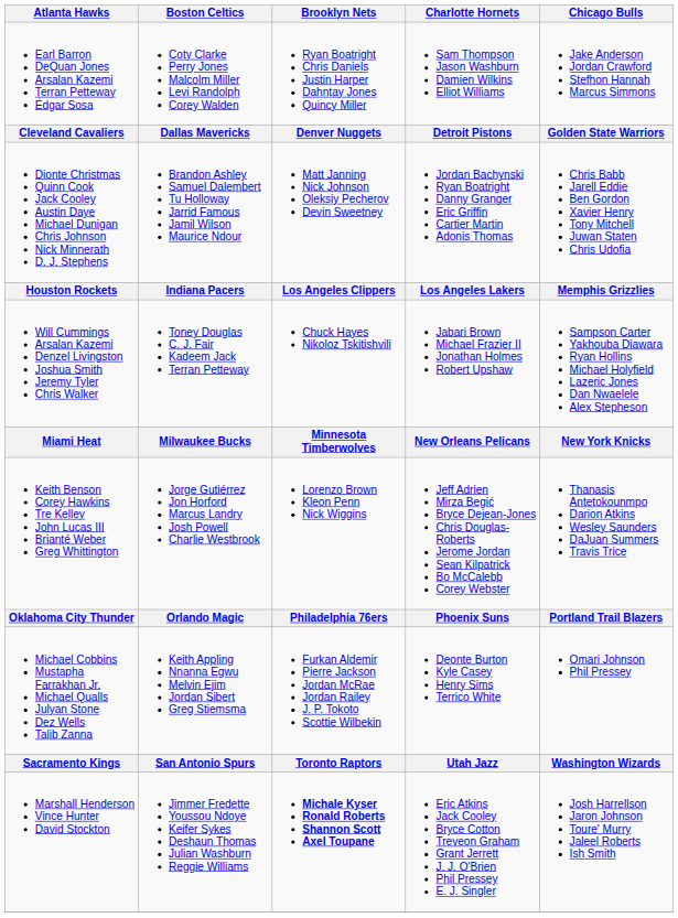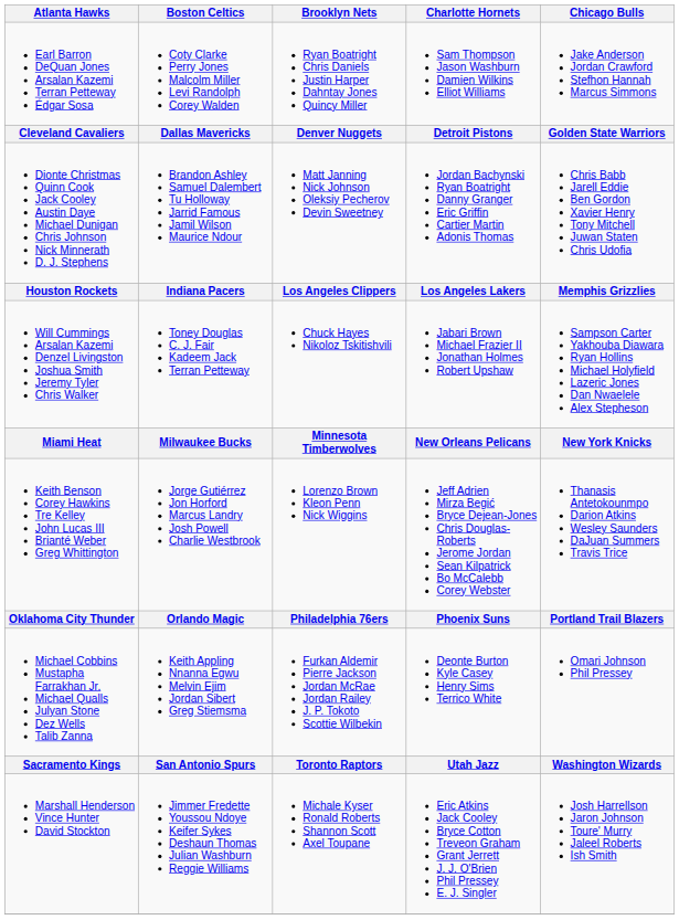Marshall Henderson Vince Hunter David Stockton | Brooklyn Nets: bold -> normal
